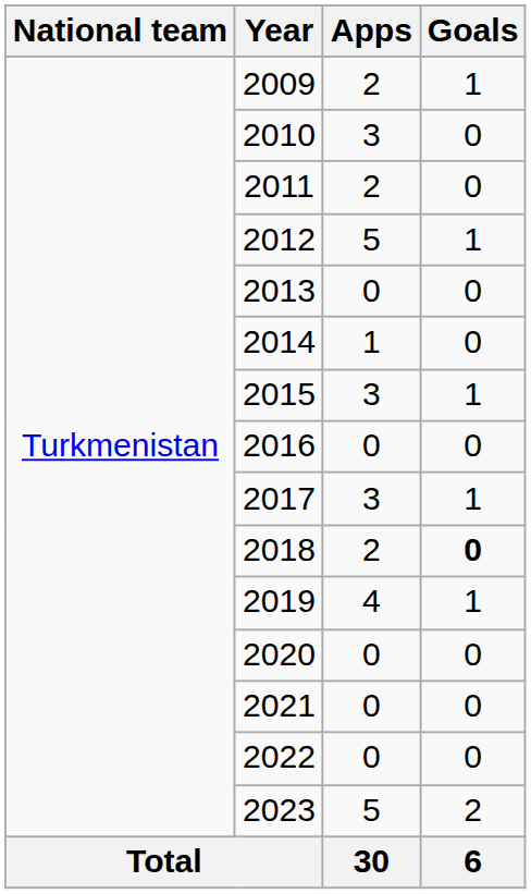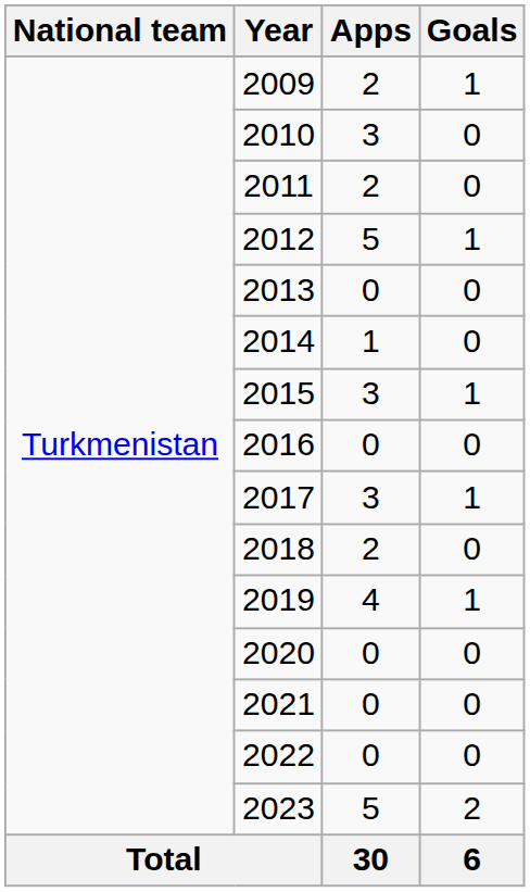2018 | Goals: bold -> normal
